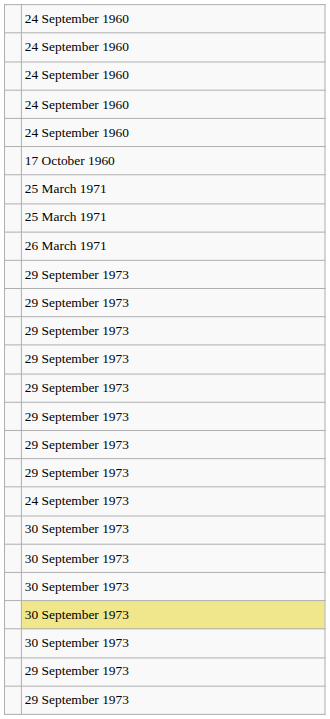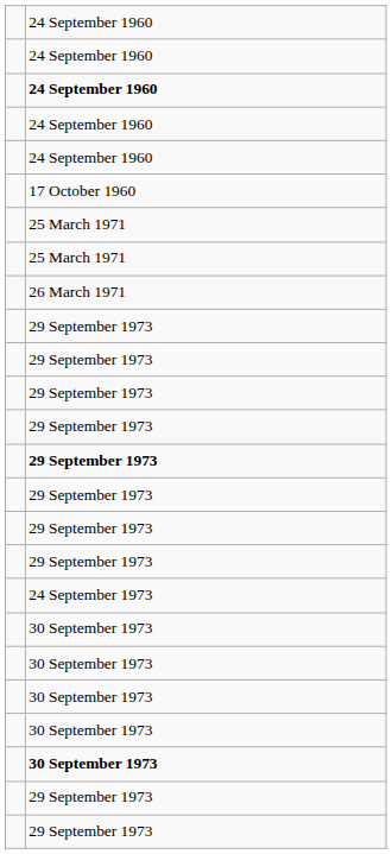row 3 | column 2: normal -> bold
row 14 | column 2: normal -> bold
row 22 | column 2: khaki background -> no background
row 23 | column 2: normal -> bold
